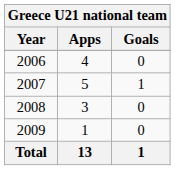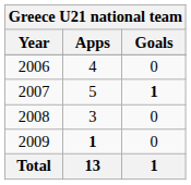2007 | Goals: normal -> bold
2009 | Apps: normal -> bold
